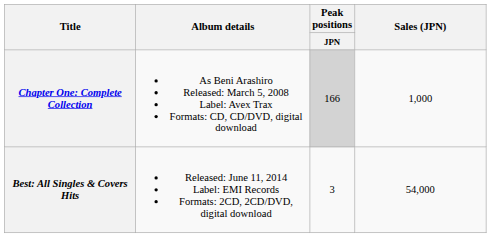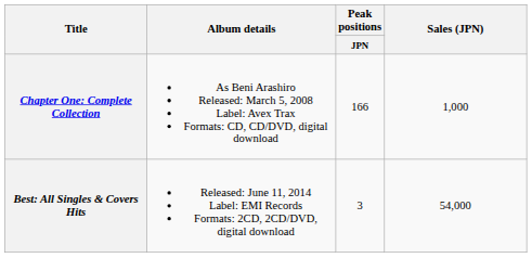Chapter One: Complete Collection | Peak positions / JPN: lightgrey background -> no background
